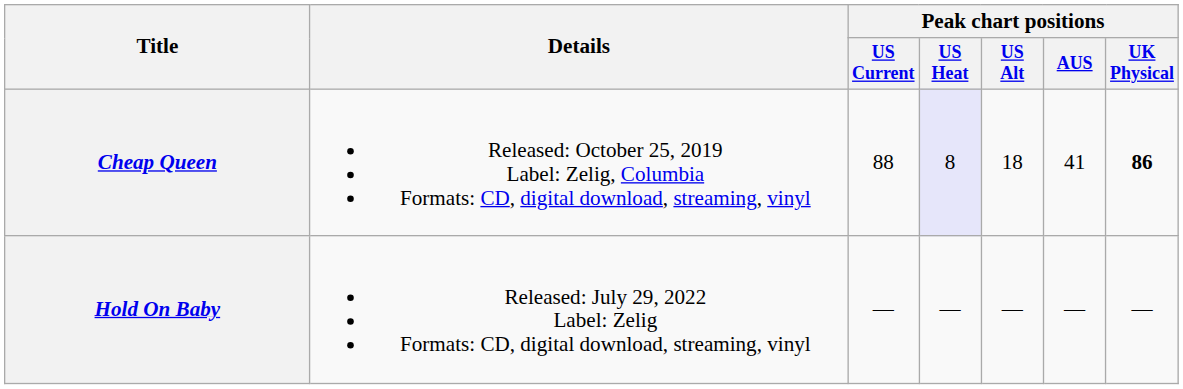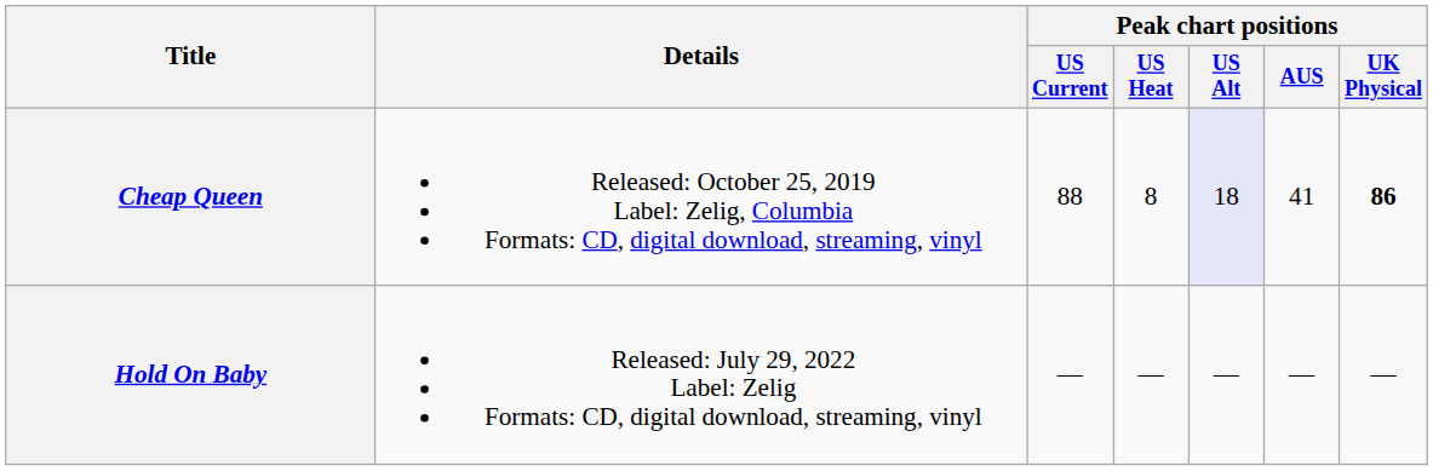Cheap Queen | Peak chart positions / US Heat: lavender background -> no background
Cheap Queen | Peak chart positions / US Alt: no background -> lavender background
